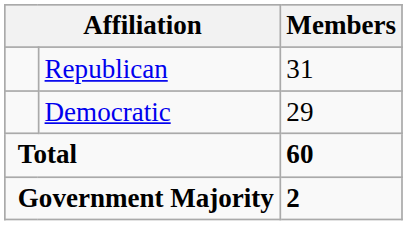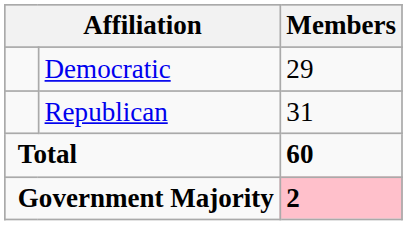rows swapped: Democratic <-> Republican
Government Majority | Members: no background -> pink background
